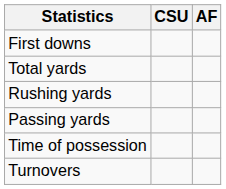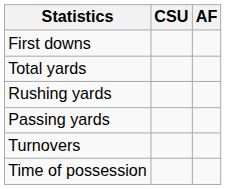rows swapped: Turnovers <-> Time of possession
